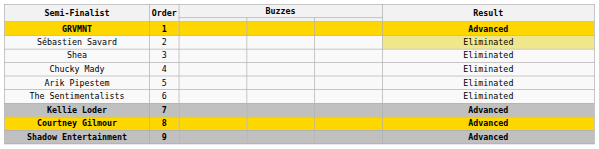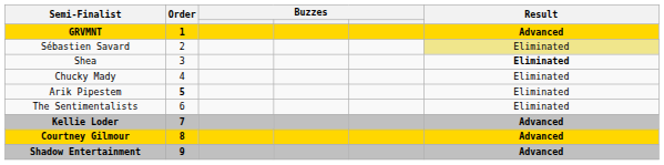Shea | Result: normal -> bold
Arik Pipestem | Order: normal -> bold
